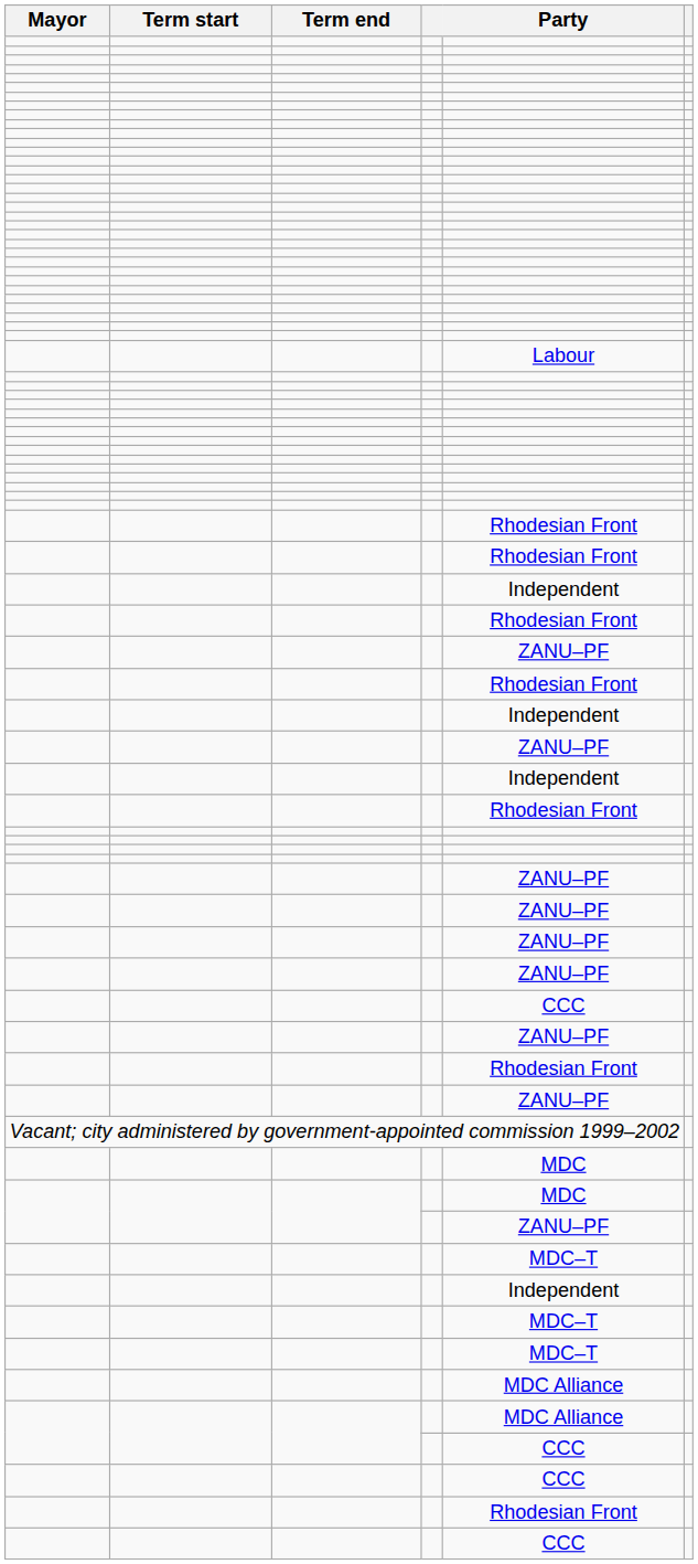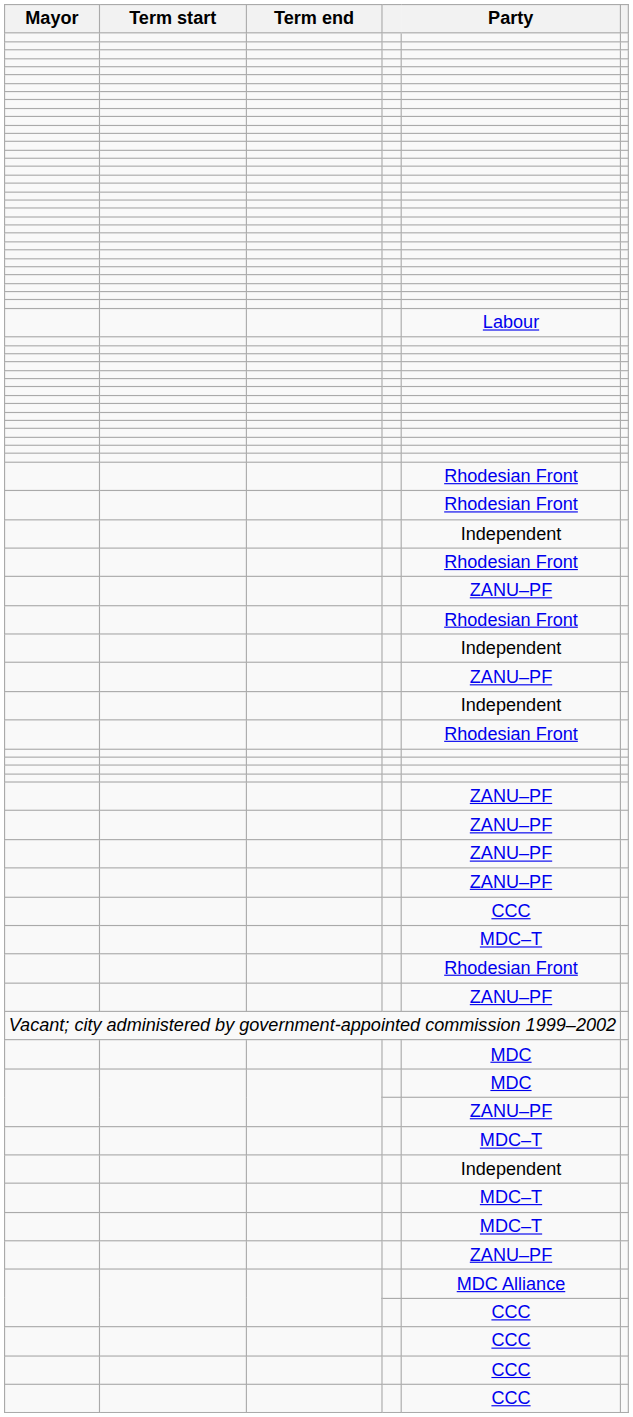row 70 | Party: ZANU–PF -> MDC–T
row 81 | Party: MDC Alliance -> ZANU–PF
row 85 | Party: Rhodesian Front -> CCC
